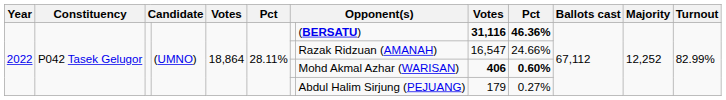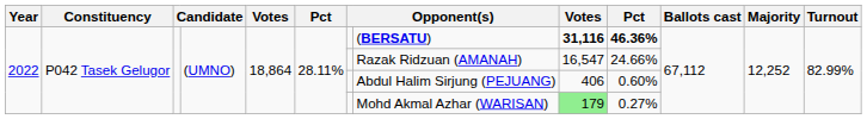row 4 | column 8: Mohd Akmal Azhar (WARISAN) -> Abdul Halim Sirjung (PEJUANG)
row 4 | column 9: bold -> normal
row 4 | column 10: bold -> normal
row 5 | column 8: Abdul Halim Sirjung (PEJUANG) -> Mohd Akmal Azhar (WARISAN)
row 5 | column 9: no background -> lightgreen background
